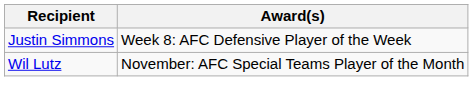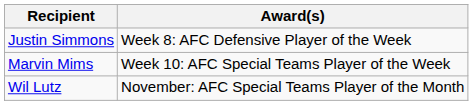+ row: Marvin Mims | Week 10: AFC Special Teams Player of the Week
